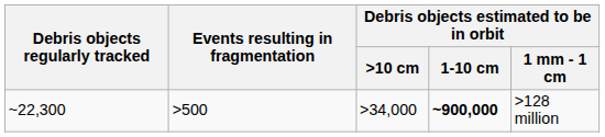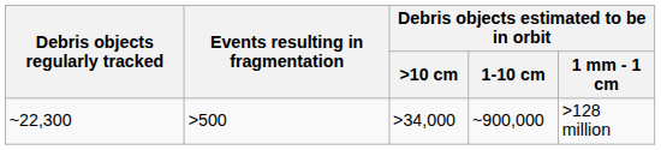~22,300 | Debris objects estimated to be in orbit / 1-10 cm: bold -> normal
